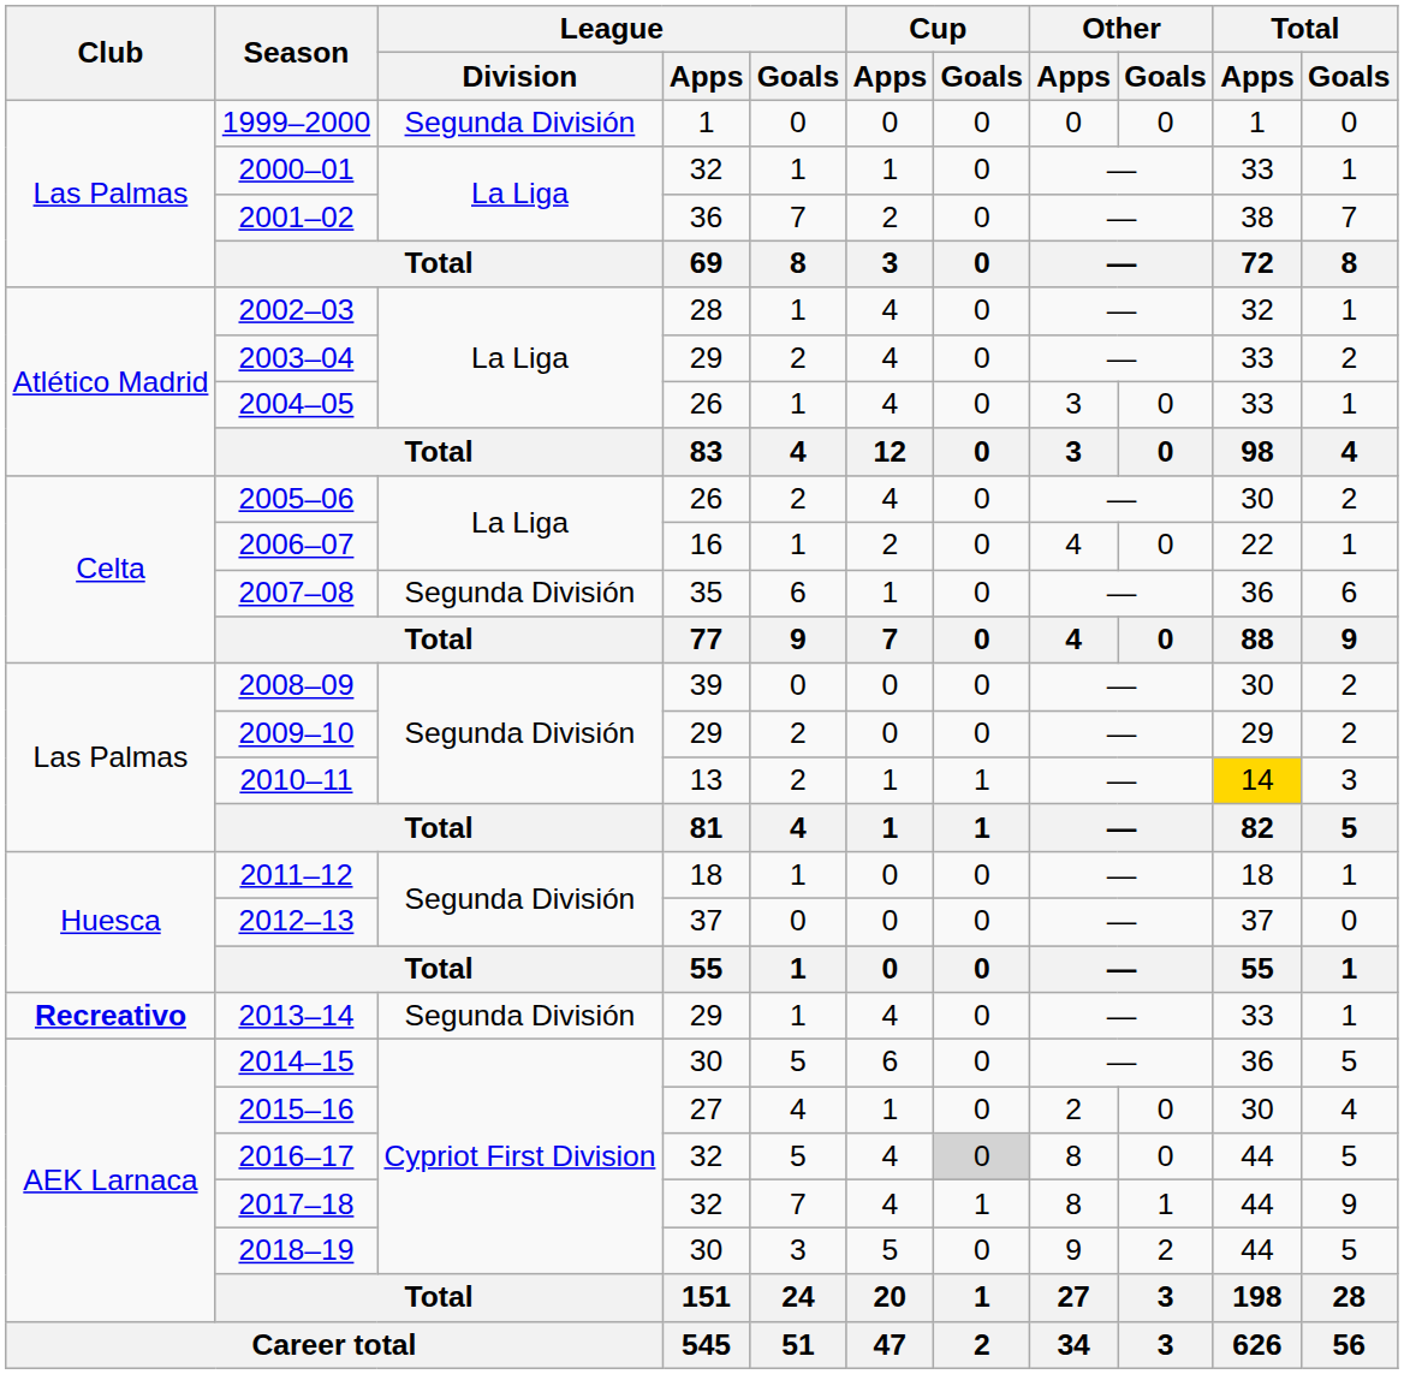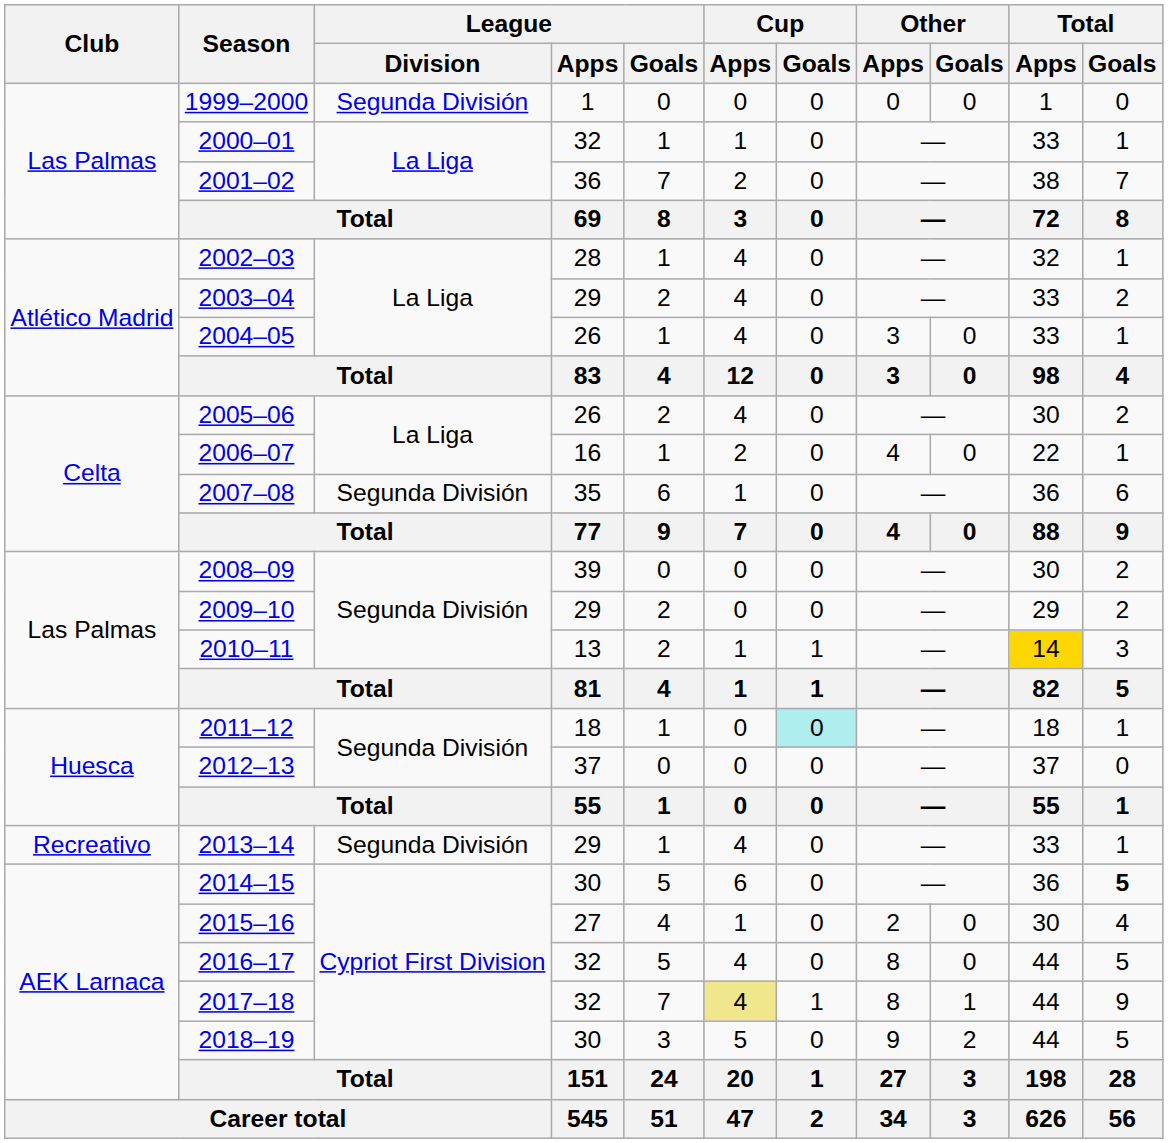2011–12 | Cup / Goals: no background -> paleturquoise background
2013–14 | Club: bold -> normal
2014–15 | Total / Goals: normal -> bold
2016–17 | Cup / Goals: lightgrey background -> no background
2017–18 | Cup / Apps: no background -> khaki background
